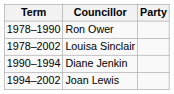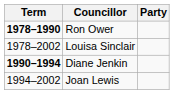Ron Ower | Term: normal -> bold
Diane Jenkin | Term: normal -> bold
